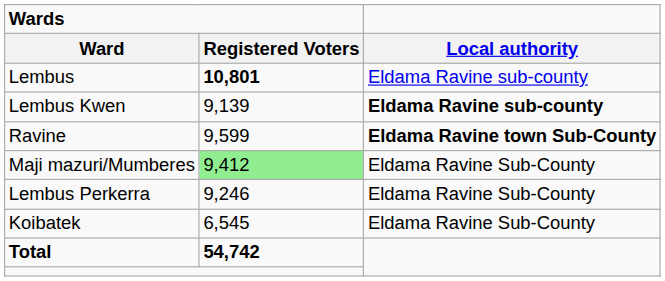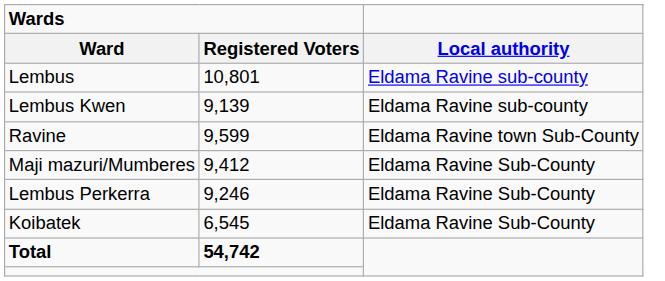Lembus | Wards / Registered Voters: bold -> normal
Lembus Kwen | Local authority: bold -> normal
Ravine | Local authority: bold -> normal
Maji mazuri/Mumberes | Wards / Registered Voters: lightgreen background -> no background
